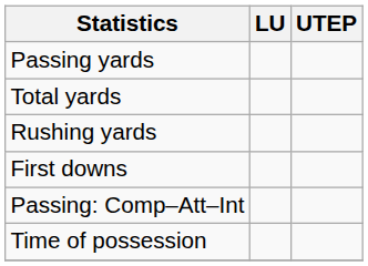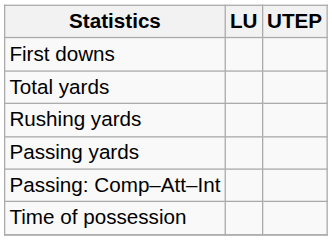rows swapped: First downs <-> Passing yards
